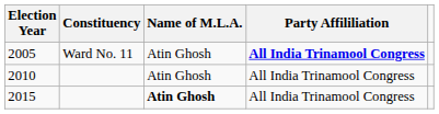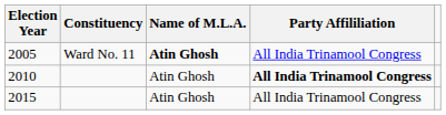2005 | Name of M.L.A.: normal -> bold
2005 | Party Affililiation: bold -> normal
2010 | Party Affililiation: normal -> bold
2015 | Name of M.L.A.: bold -> normal
